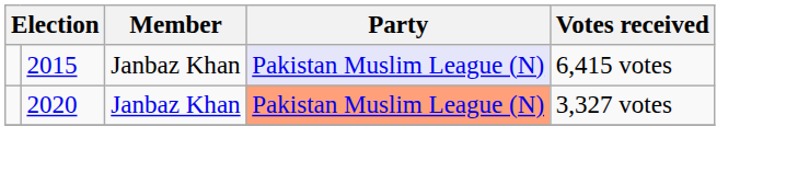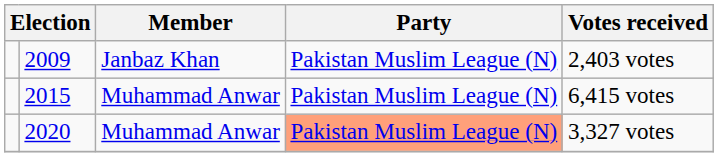+ row: 2009 | Janbaz Khan | Pakistan Muslim League (N) | 2,403 votes
2015 | Member: Janbaz Khan -> Muhammad Anwar
2015 | Party: lavender background -> no background
2020 | Member: Janbaz Khan -> Muhammad Anwar
